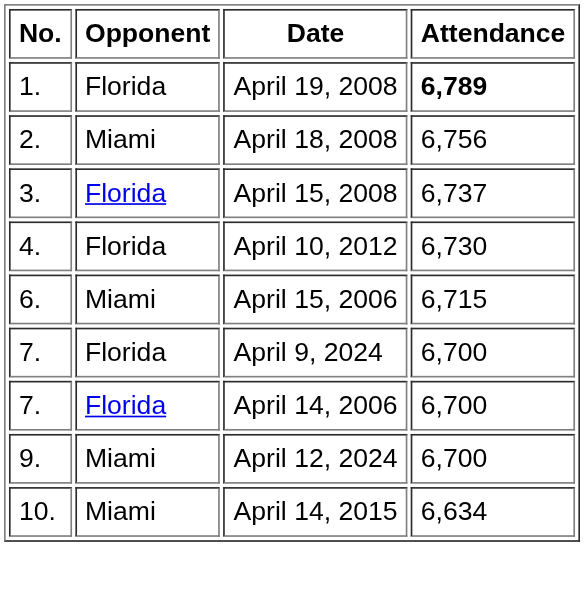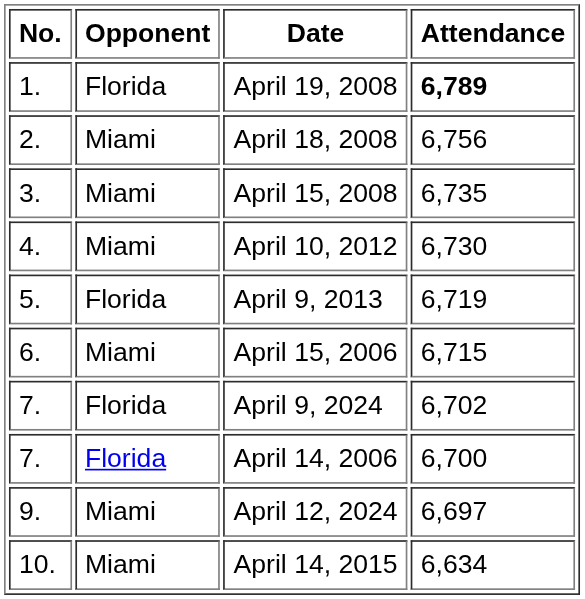April 15, 2008 | Opponent: Florida -> Miami
April 15, 2008 | Attendance: 6,737 -> 6,735
April 10, 2012 | Opponent: Florida -> Miami
+ row: 5. | Florida | April 9, 2013 | 6,719
April 9, 2024 | Attendance: 6,700 -> 6,702
April 12, 2024 | Attendance: 6,700 -> 6,697
